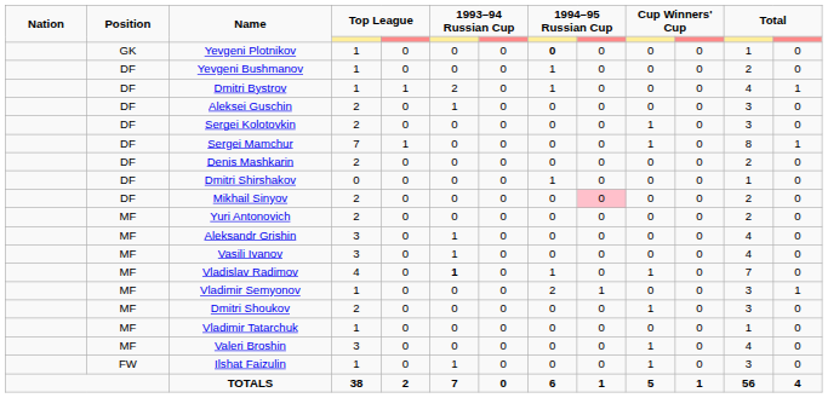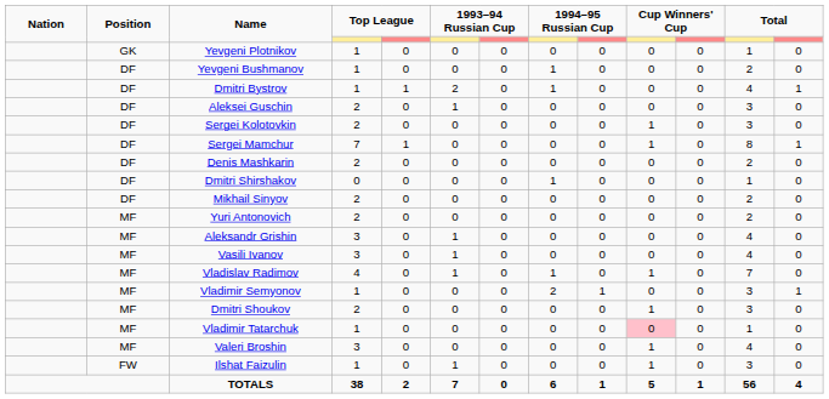Yevgeni Plotnikov | column 8: bold -> normal
Mikhail Sinyov | column 9: pink background -> no background
Vladislav Radimov | column 6: bold -> normal
Vladimir Tatarchuk | column 10: no background -> pink background
